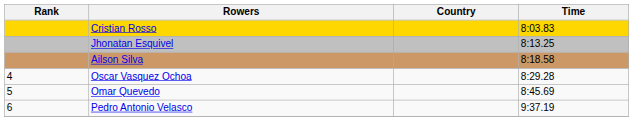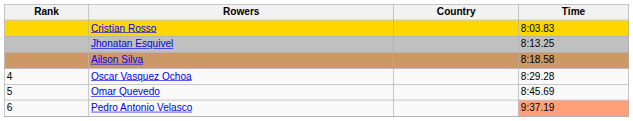Pedro Antonio Velasco | Time: no background -> lightsalmon background
